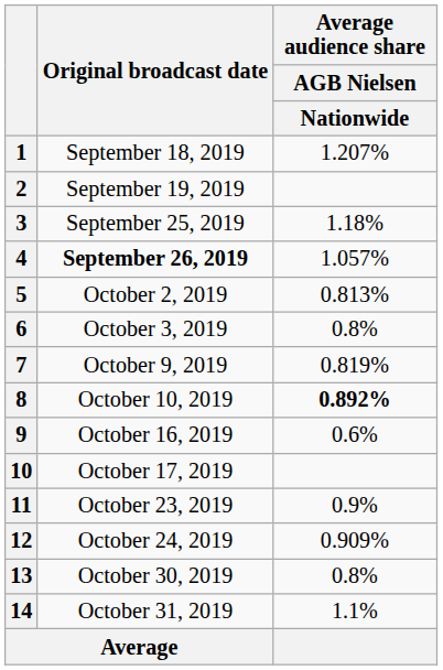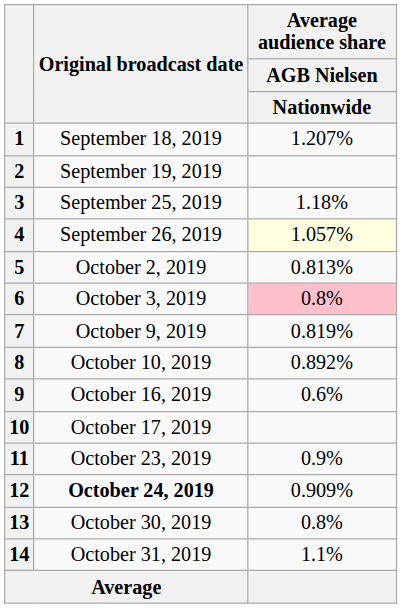4 | Original broadcast date: bold -> normal
4 | Average audience share / AGB Nielsen / Nationwide: no background -> lightyellow background
6 | Average audience share / AGB Nielsen / Nationwide: no background -> pink background
8 | Average audience share / AGB Nielsen / Nationwide: bold -> normal
12 | Original broadcast date: normal -> bold
